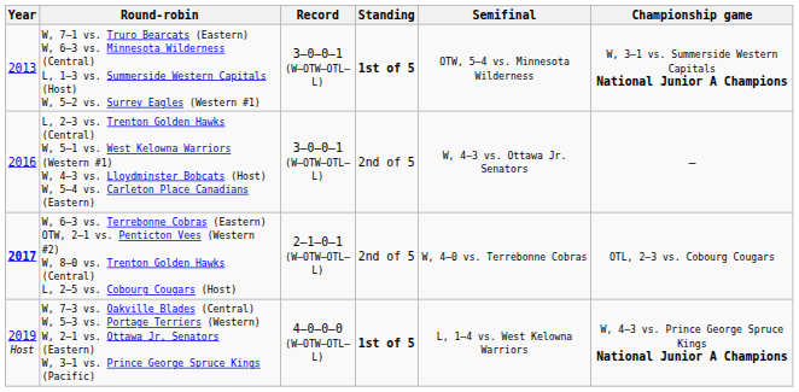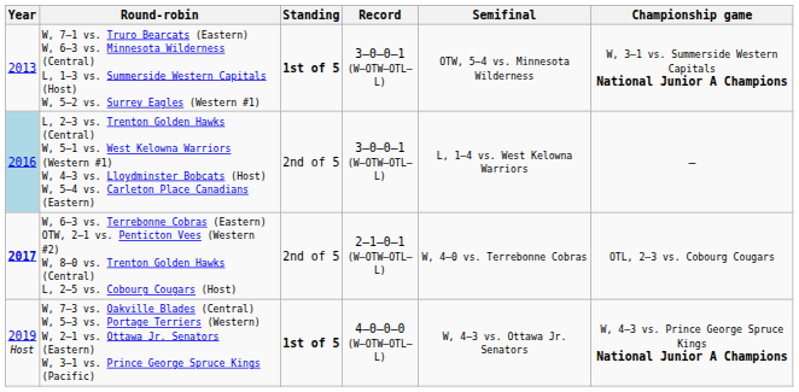columns swapped: Record <-> Standing
row 3 | Year: no background -> lightblue background
row 3 | Semifinal: W, 4–3 vs. Ottawa Jr. Senators -> L, 1–4 vs. West Kelowna Warriors
row 5 | Semifinal: L, 1–4 vs. West Kelowna Warriors -> W, 4–3 vs. Ottawa Jr. Senators
